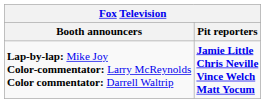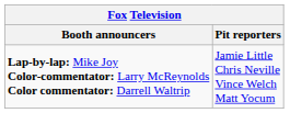row 3 | Pit reporters: bold -> normal
